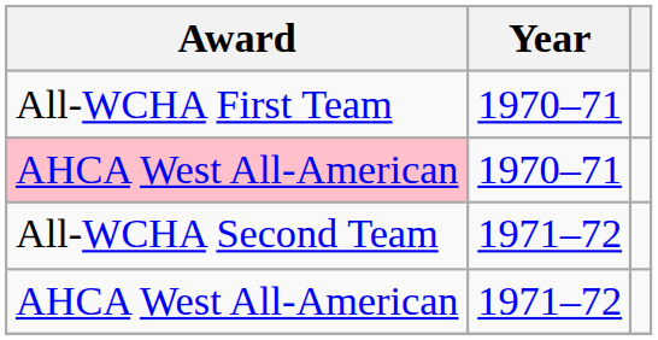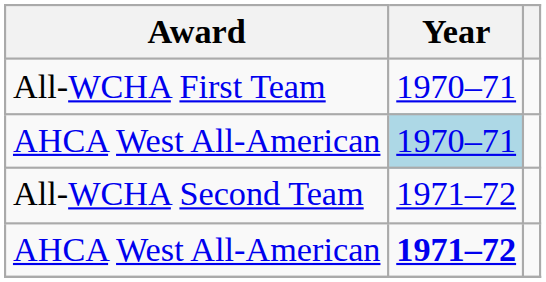row 3 | Award: pink background -> no background
row 3 | Year: no background -> lightblue background
row 5 | Year: normal -> bold
